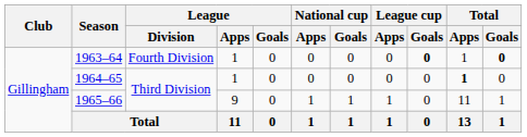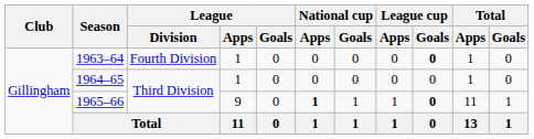1963–64 | Total / Goals: bold -> normal
1964–65 | Total / Apps: bold -> normal
1965–66 | National cup / Apps: normal -> bold
1965–66 | League cup / Goals: normal -> bold
